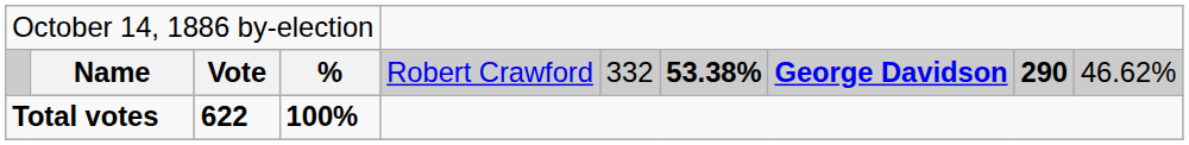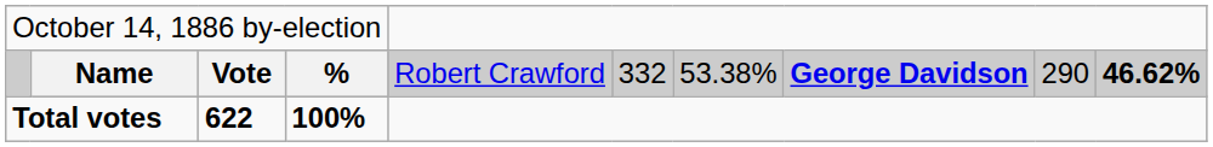row 2 | column 7: bold -> normal
row 2 | column 9: bold -> normal
row 2 | column 10: normal -> bold
